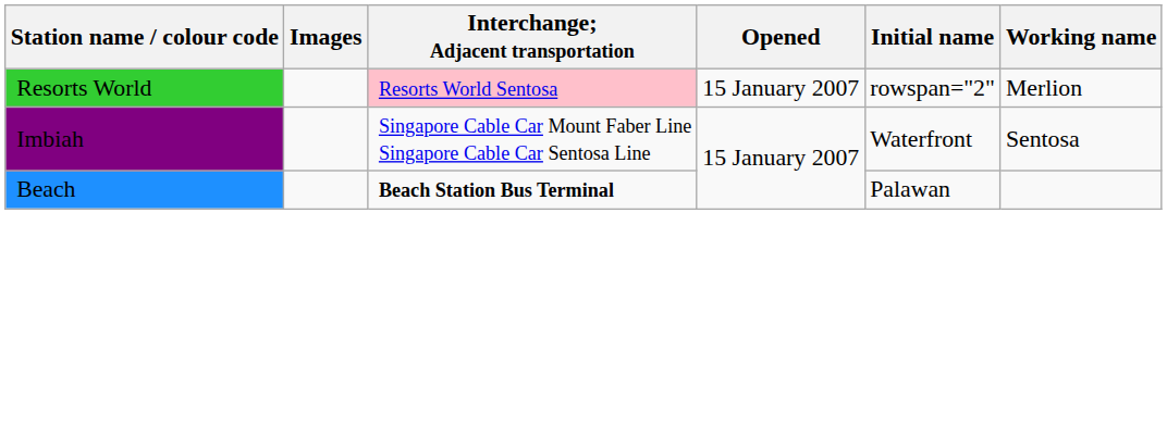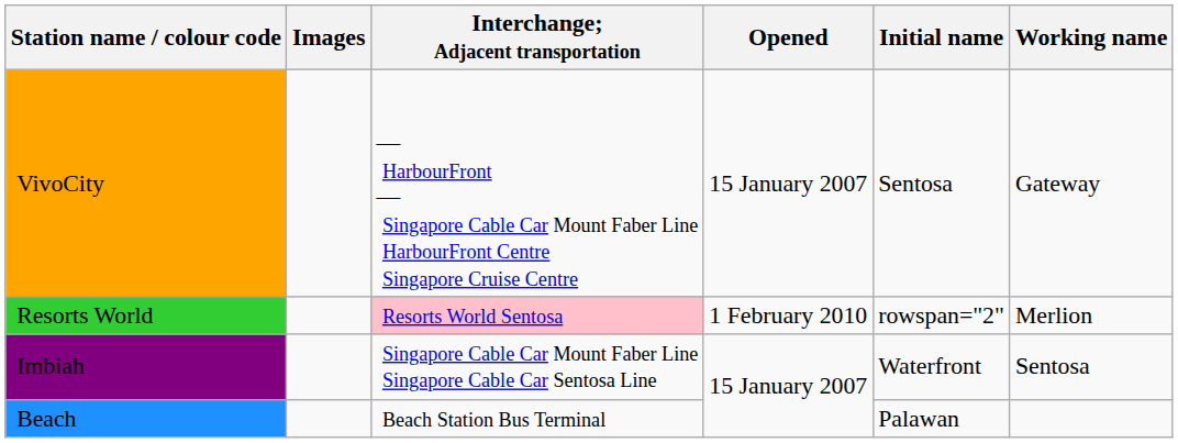+ row: VivoCity | ― HarbourFront ― Singapore Cable Car Mount Faber Line HarbourFront Centre Singapore Cruise Centre | 15 January 2007 | Sentosa | Gateway
Resorts World | Opened: 15 January 2007 -> 1 February 2010
Beach | Interchange; Adjacent transportation: bold -> normal
